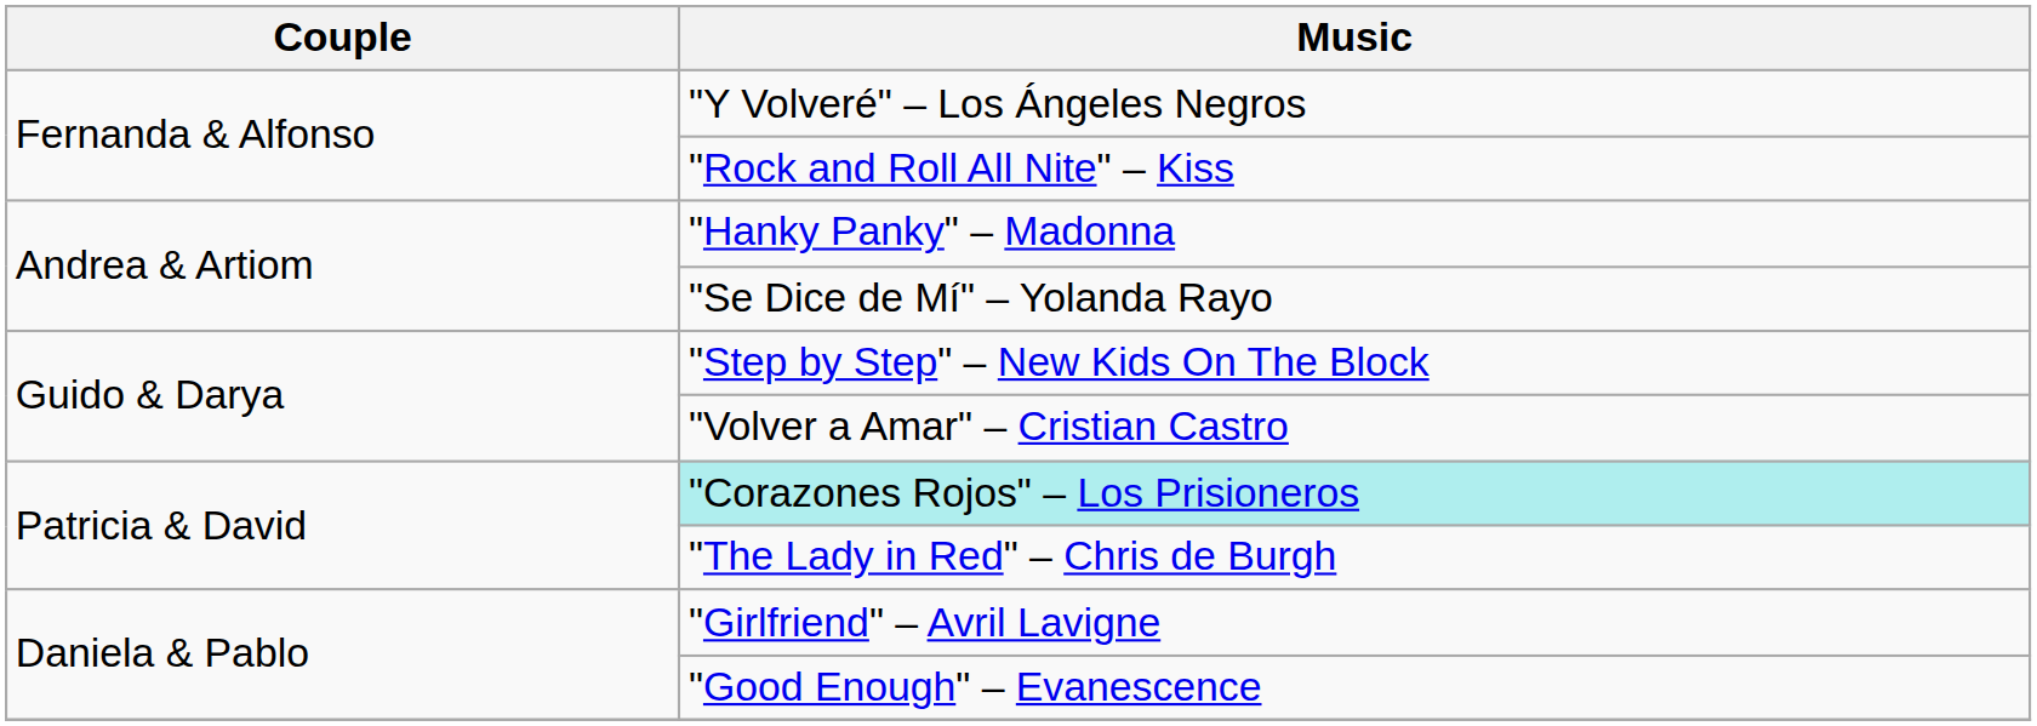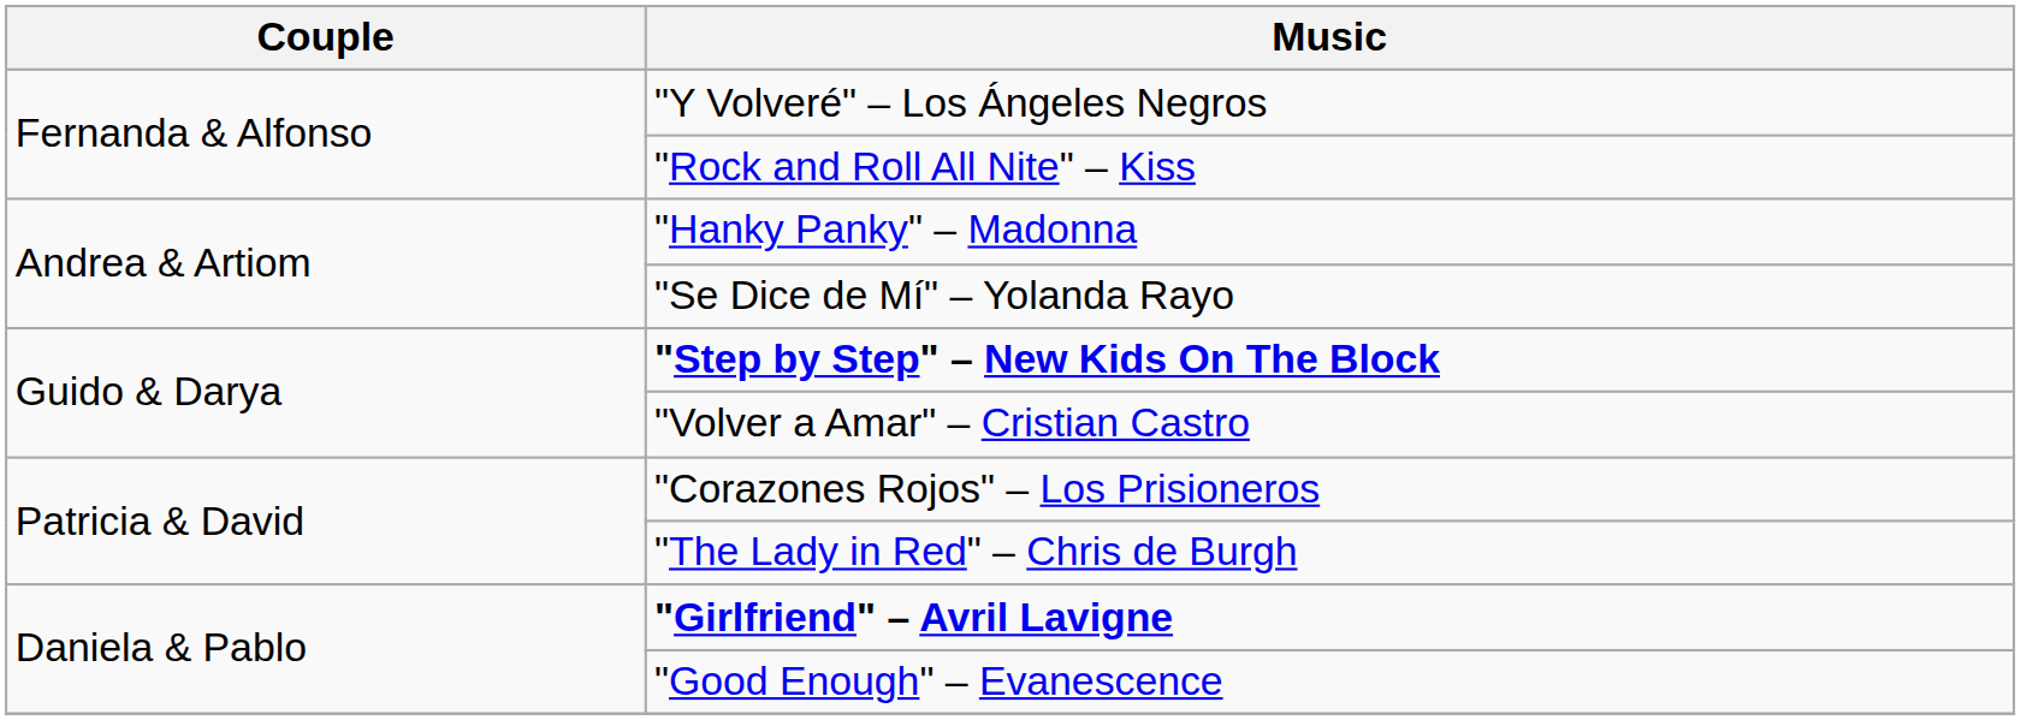"Step by Step" – New Kids On The Block | Music: normal -> bold
"Corazones Rojos" – Los Prisioneros | Music: paleturquoise background -> no background
"Girlfriend" – Avril Lavigne | Music: normal -> bold
